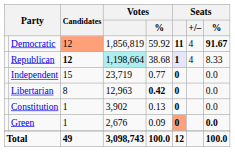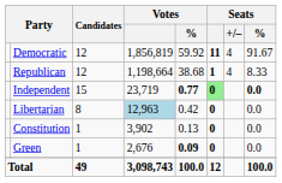Democratic | Candidates: lightsalmon background -> no background
Democratic | Seats / %: bold -> normal
Republican | Candidates: bold -> normal
Republican | Votes: paleturquoise background -> no background
Republican | Seats: lavender background -> no background
Independent | Votes / %: normal -> bold
Independent | Seats: no background -> lightgreen background
Independent | Seats / %: normal -> bold
Libertarian | Votes: no background -> lightblue background
Libertarian | Votes / %: bold -> normal
Green | Votes / %: normal -> bold
Green | Seats: lightsalmon background -> no background
Green | Seats / %: bold -> normal
